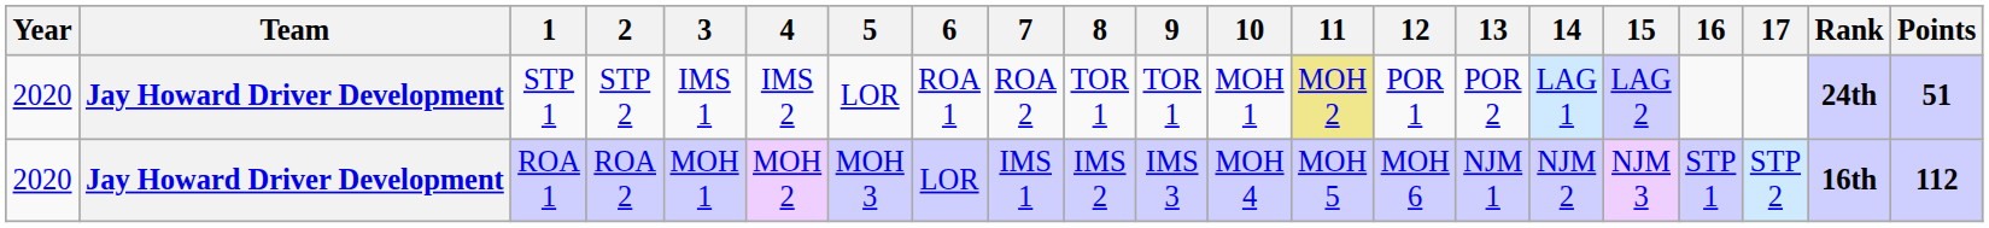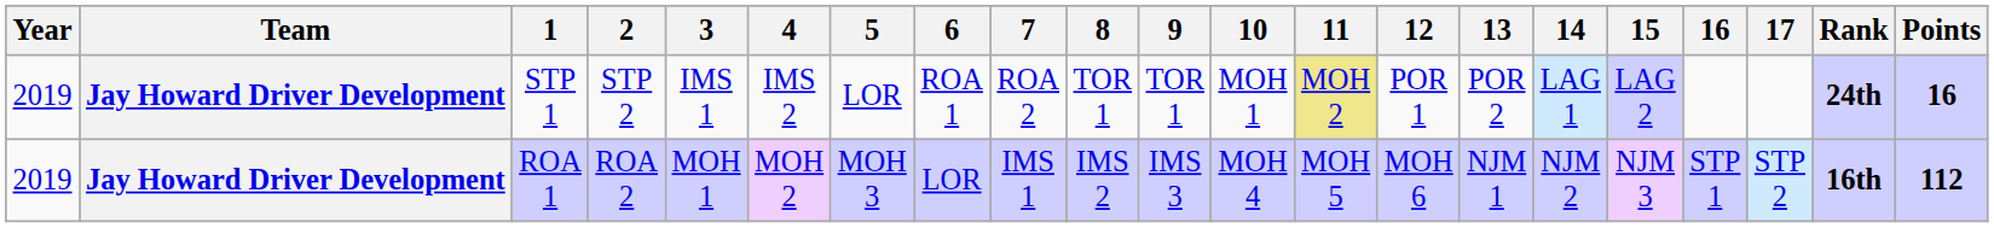row 2 | Year: 2020 -> 2019
row 2 | Points: 51 -> 16
row 3 | Year: 2020 -> 2019
